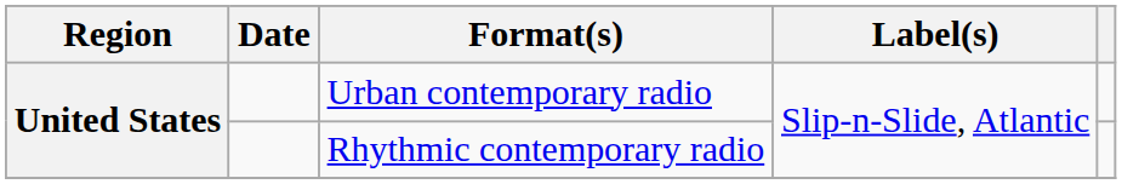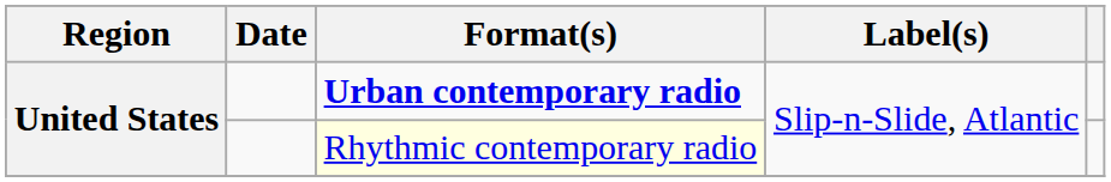Urban contemporary radio | Format(s): normal -> bold
Rhythmic contemporary radio | Format(s): no background -> lightyellow background
